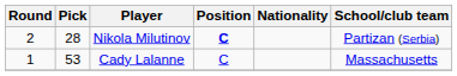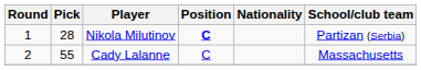Nikola Milutinov | Round: 2 -> 1
Cady Lalanne | Round: 1 -> 2
Cady Lalanne | Pick: 53 -> 55
